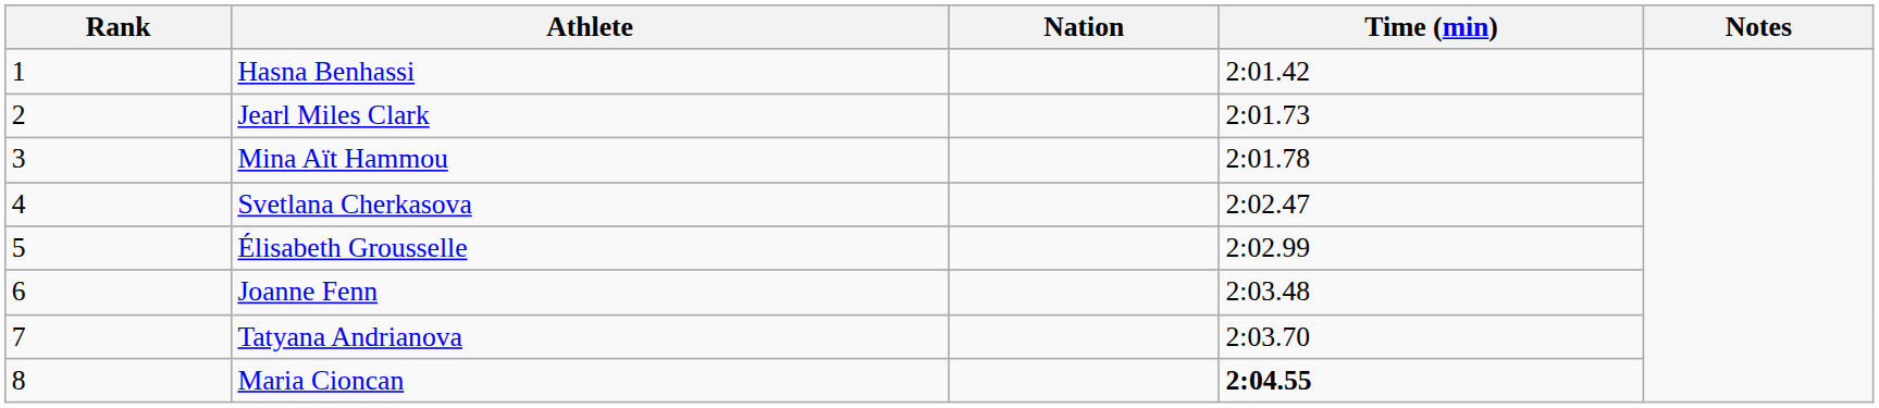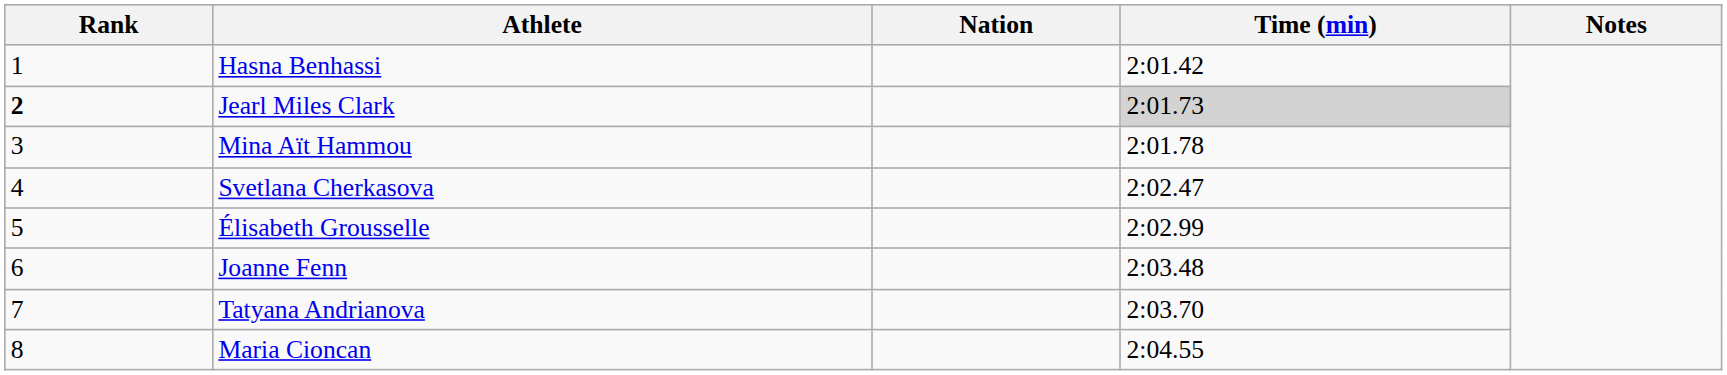Jearl Miles Clark | Rank: normal -> bold
Jearl Miles Clark | Time (min): no background -> lightgrey background
Maria Cioncan | Time (min): bold -> normal
